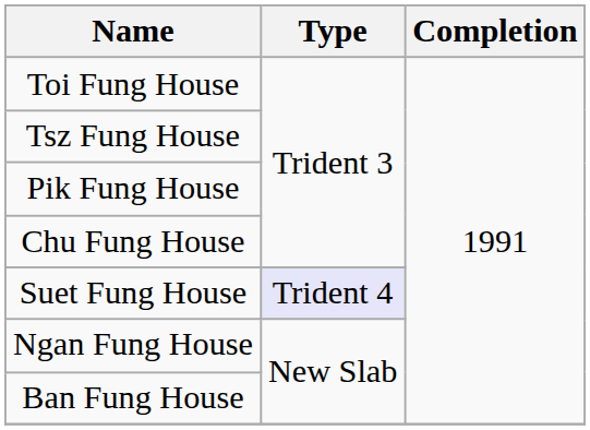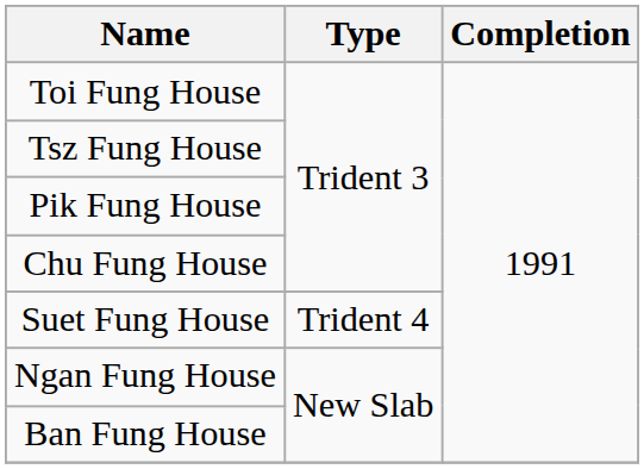Suet Fung House | Type: lavender background -> no background
